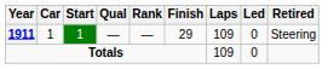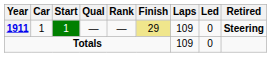1911 | Finish: no background -> khaki background
1911 | Retired: normal -> bold
